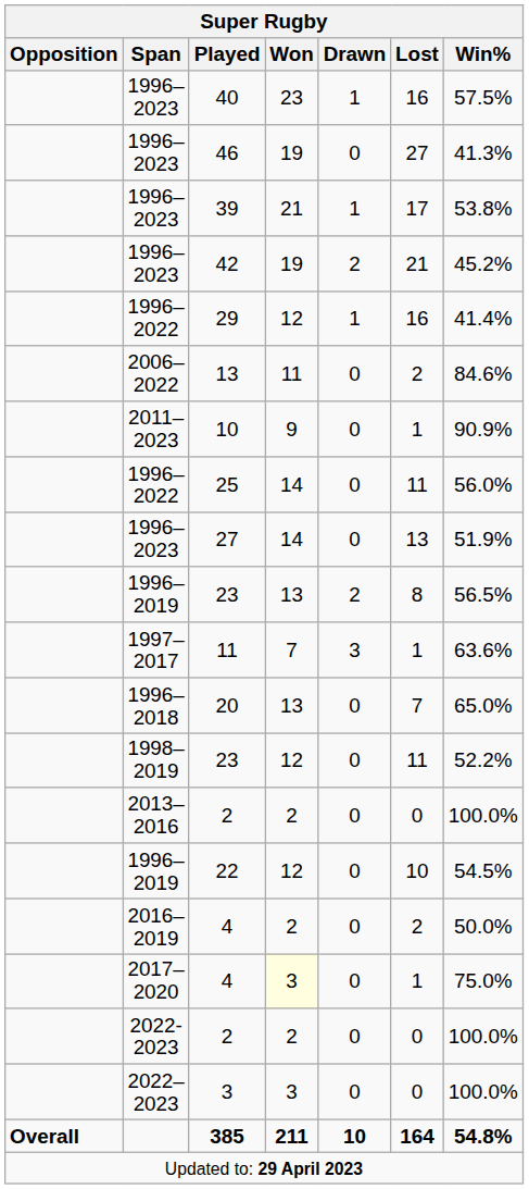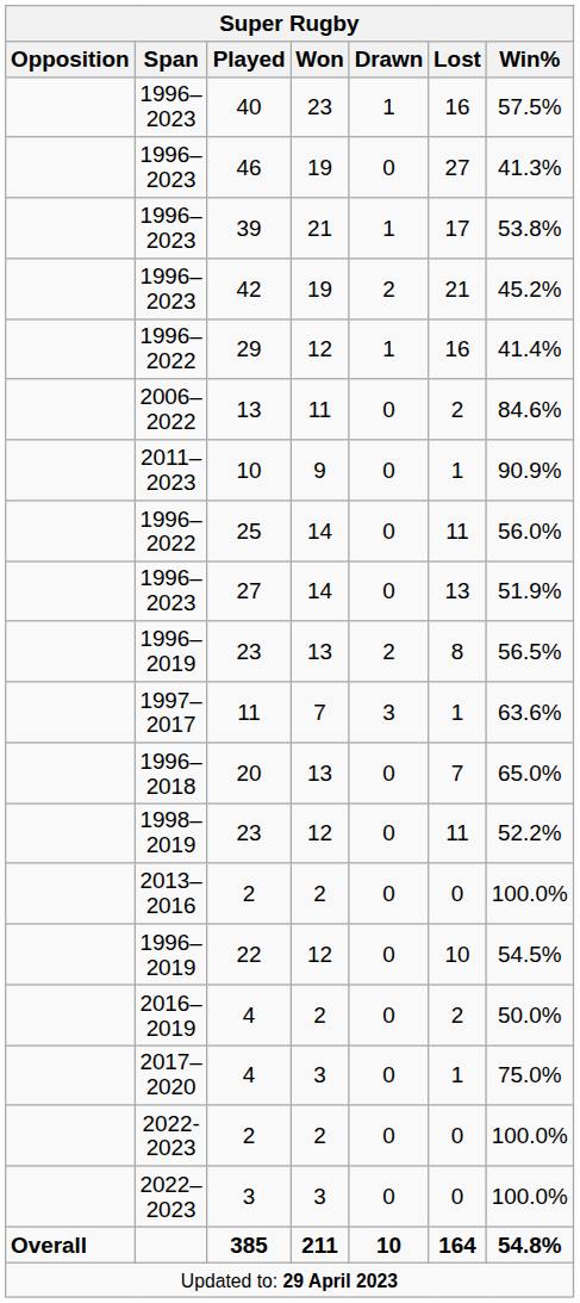2017–2020 / 4 | Super Rugby / Won: lightyellow background -> no background
